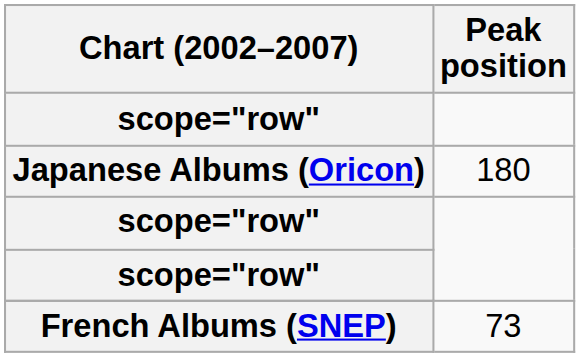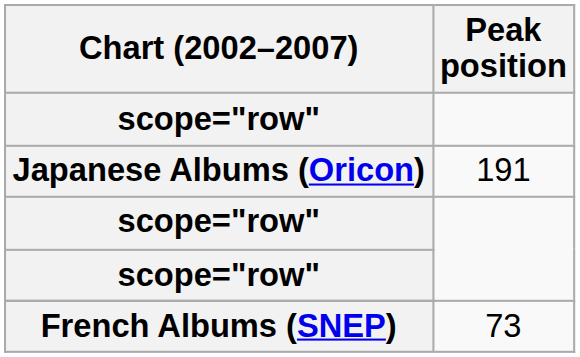Japanese Albums (Oricon) | Peak position: 180 -> 191
